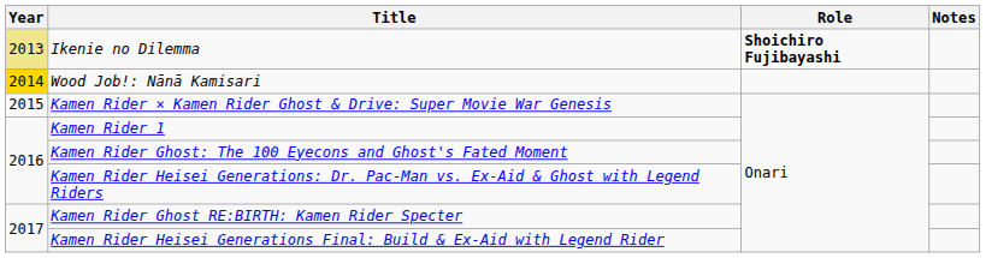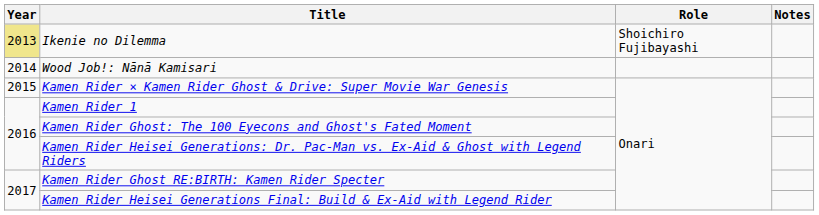Ikenie no Dilemma | Role: bold -> normal
Wood Job!: Nānā Kamisari | Year: gold background -> no background
